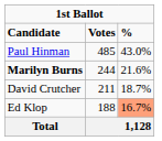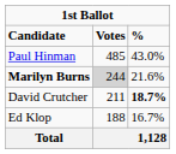Marilyn Burns | column 2: no background -> lightgrey background
David Crutcher | column 3: normal -> bold
Ed Klop | column 3: lightsalmon background -> no background
